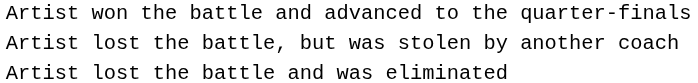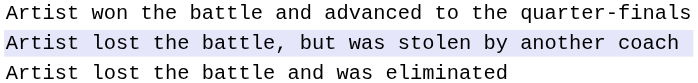row 2 | column 1: no background -> lavender background
